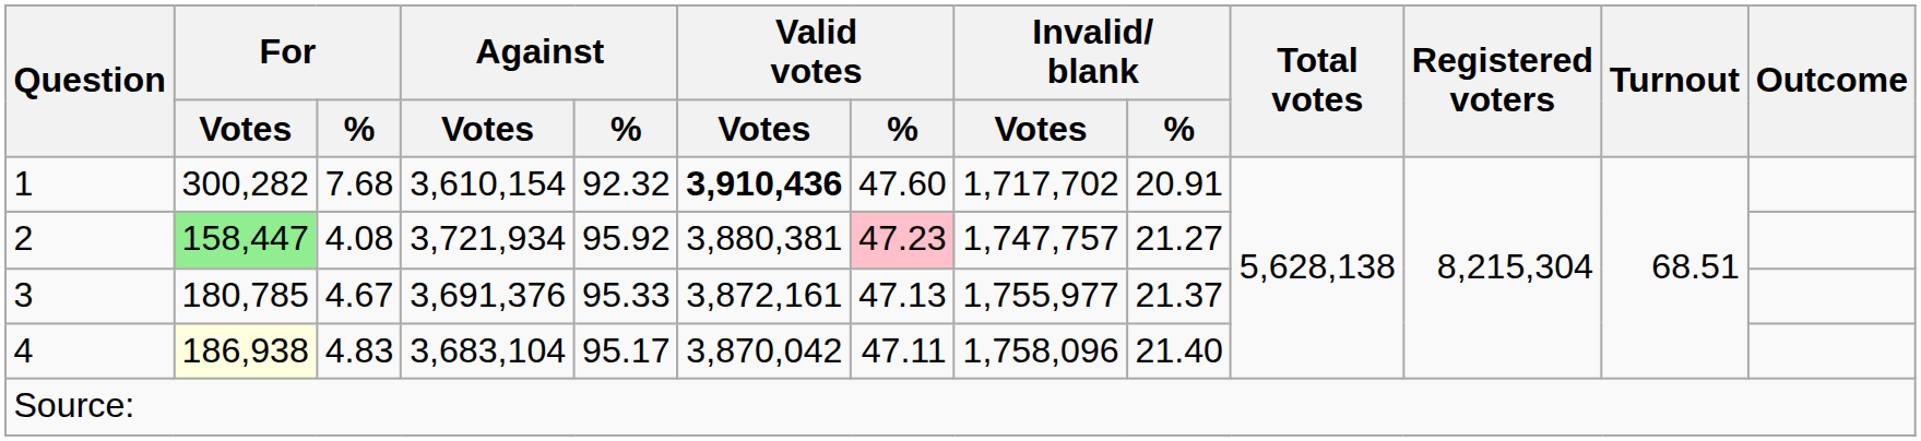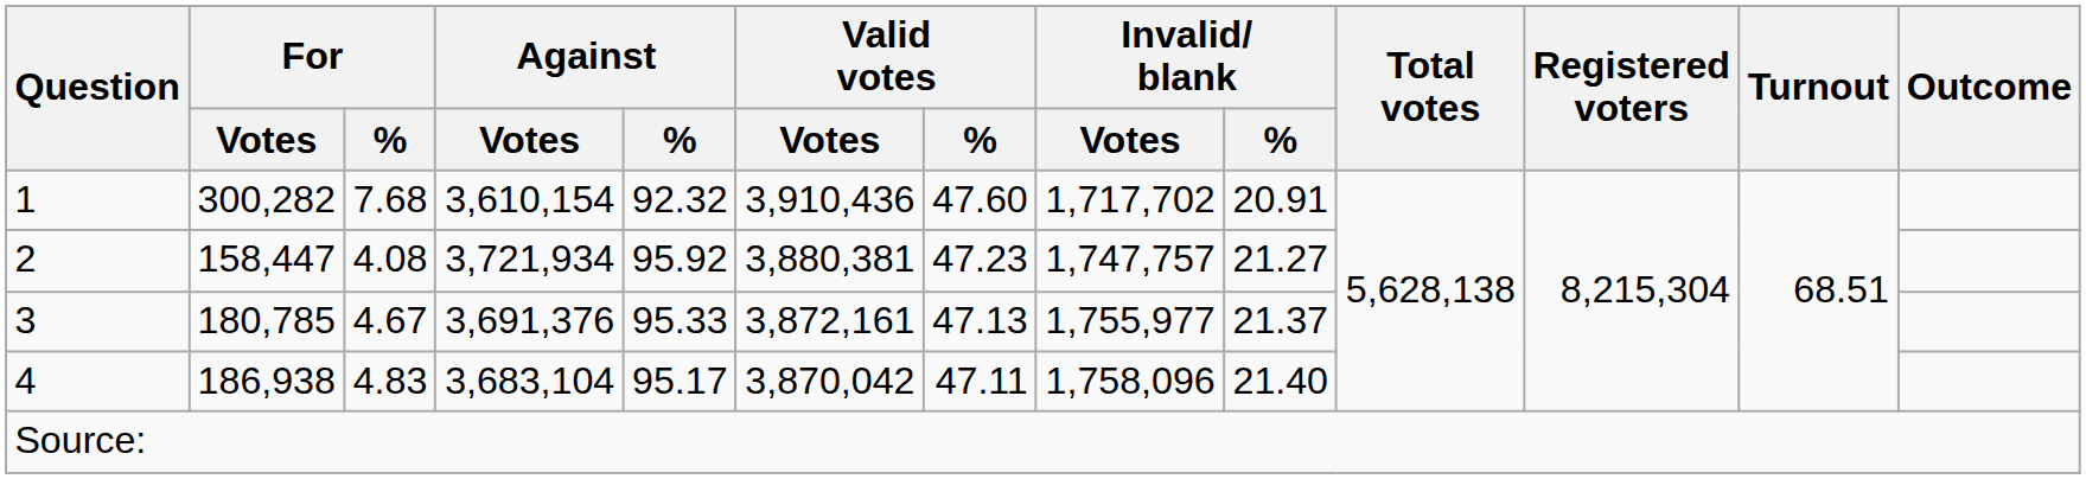1 | Valid votes / Votes: bold -> normal
2 | For / Votes: lightgreen background -> no background
2 | Valid votes / %: pink background -> no background
4 | For / Votes: lightyellow background -> no background
